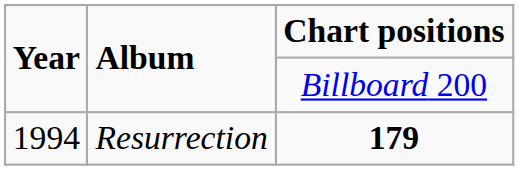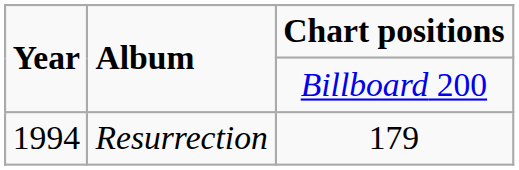1994 | column 3: bold -> normal
